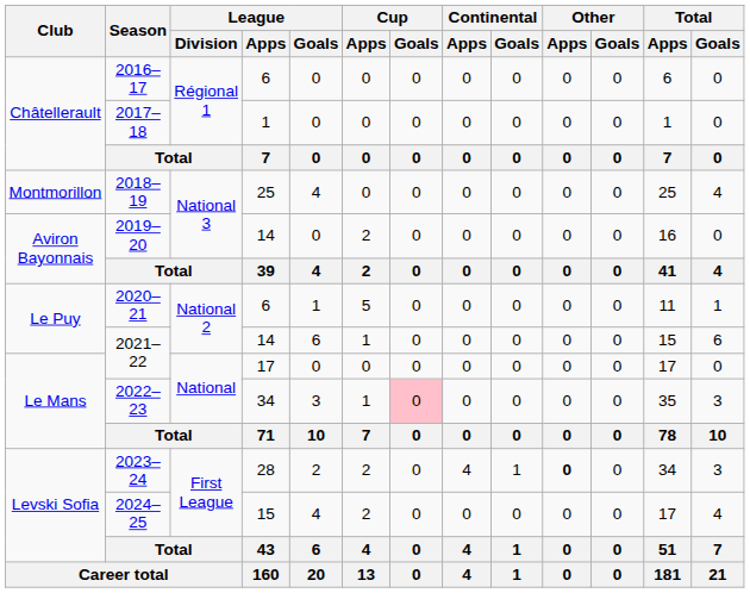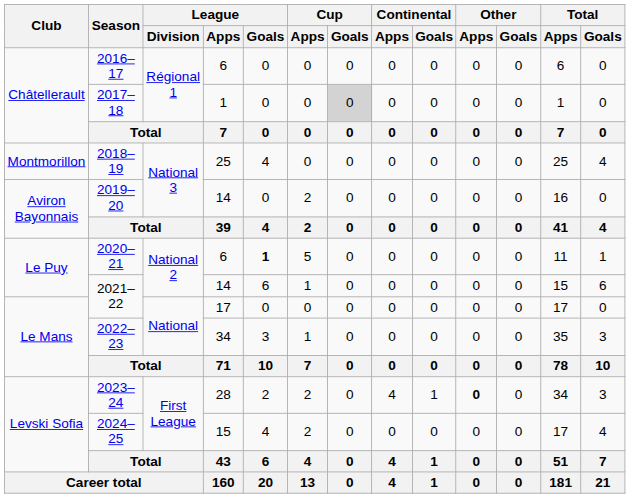2017–18 | Cup / Goals: no background -> lightgrey background
2020–21 | League / Goals: normal -> bold
2022–23 | Cup / Goals: pink background -> no background
